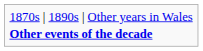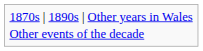row 2 | column 1: bold -> normal
